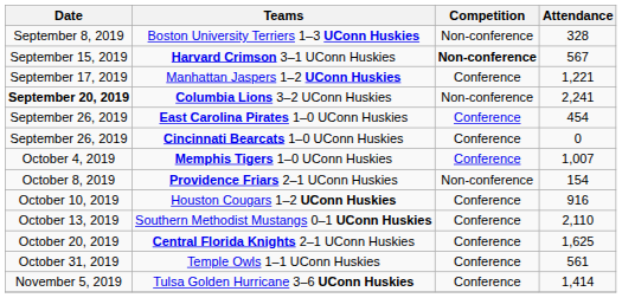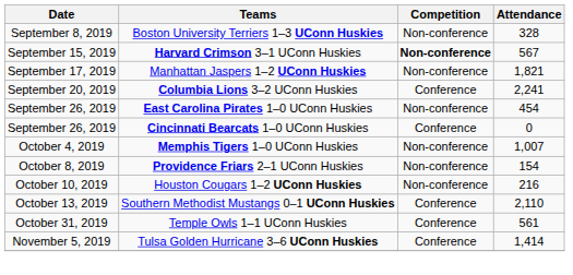Manhattan Jaspers 1–2 UConn Huskies | Competition: Conference -> Non-conference
Manhattan Jaspers 1–2 UConn Huskies | Attendance: 1,221 -> 1,821
Columbia Lions 3–2 UConn Huskies | Date: bold -> normal
Columbia Lions 3–2 UConn Huskies | Competition: Non-conference -> Conference
East Carolina Pirates 1–0 UConn Huskies | Competition: Conference -> Non-conference
Memphis Tigers 1–0 UConn Huskies | Competition: Conference -> Non-conference
Houston Cougars 1–2 UConn Huskies | Competition: Conference -> Non-conference
Houston Cougars 1–2 UConn Huskies | Attendance: 916 -> 216
- row: October 20, 2019 | Central Florida Knights 2–1 UConn Huskies | Conference | 1,625
